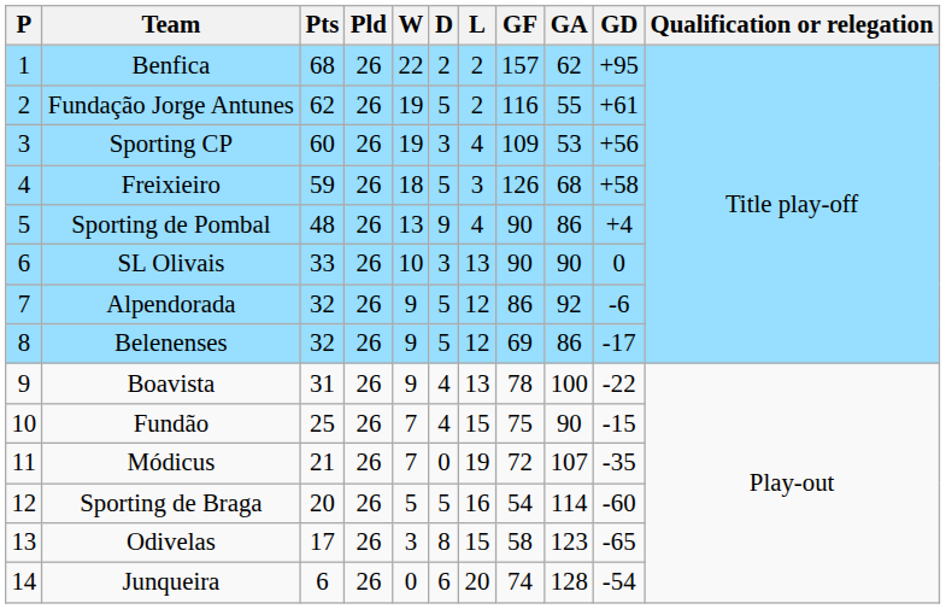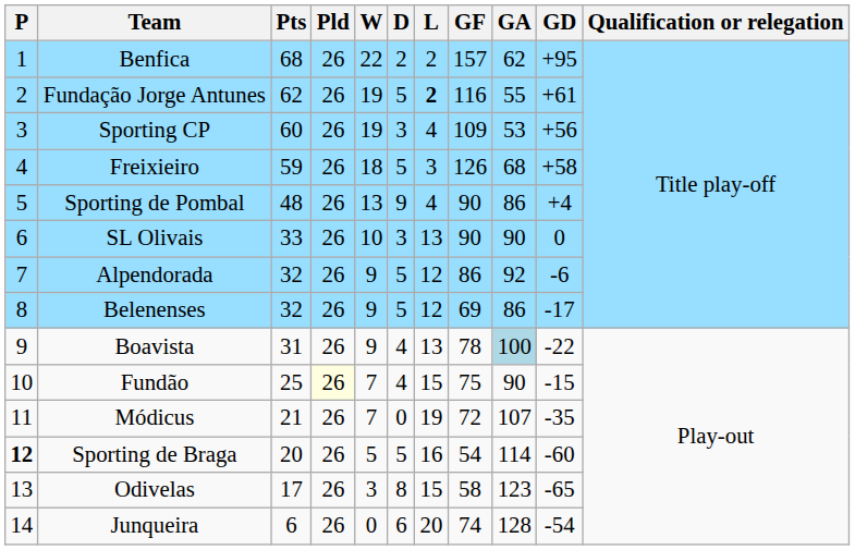Fundação Jorge Antunes | L: normal -> bold
Boavista | GA: no background -> lightblue background
Fundão | Pld: no background -> lightyellow background
Sporting de Braga | P: normal -> bold
